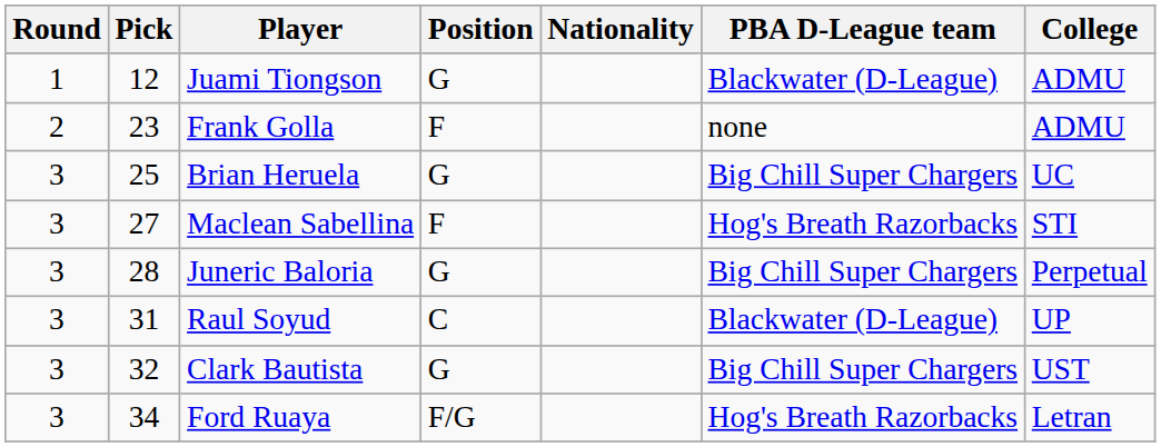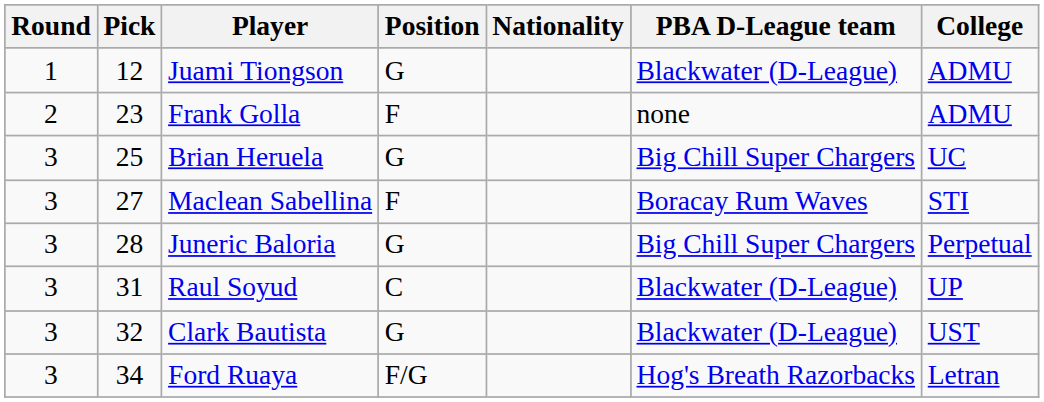Maclean Sabellina | PBA D-League team: Hog's Breath Razorbacks -> Boracay Rum Waves
Clark Bautista | PBA D-League team: Big Chill Super Chargers -> Blackwater (D-League)
